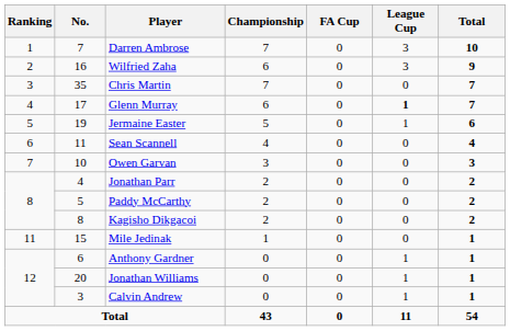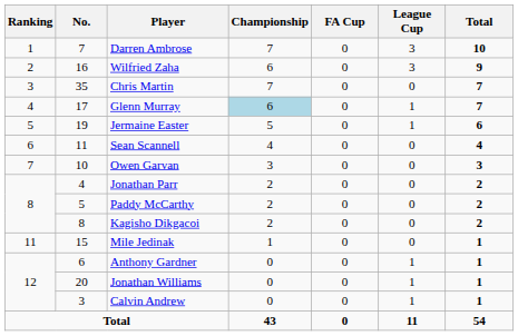Glenn Murray | Championship: no background -> lightblue background
Glenn Murray | League Cup: bold -> normal
